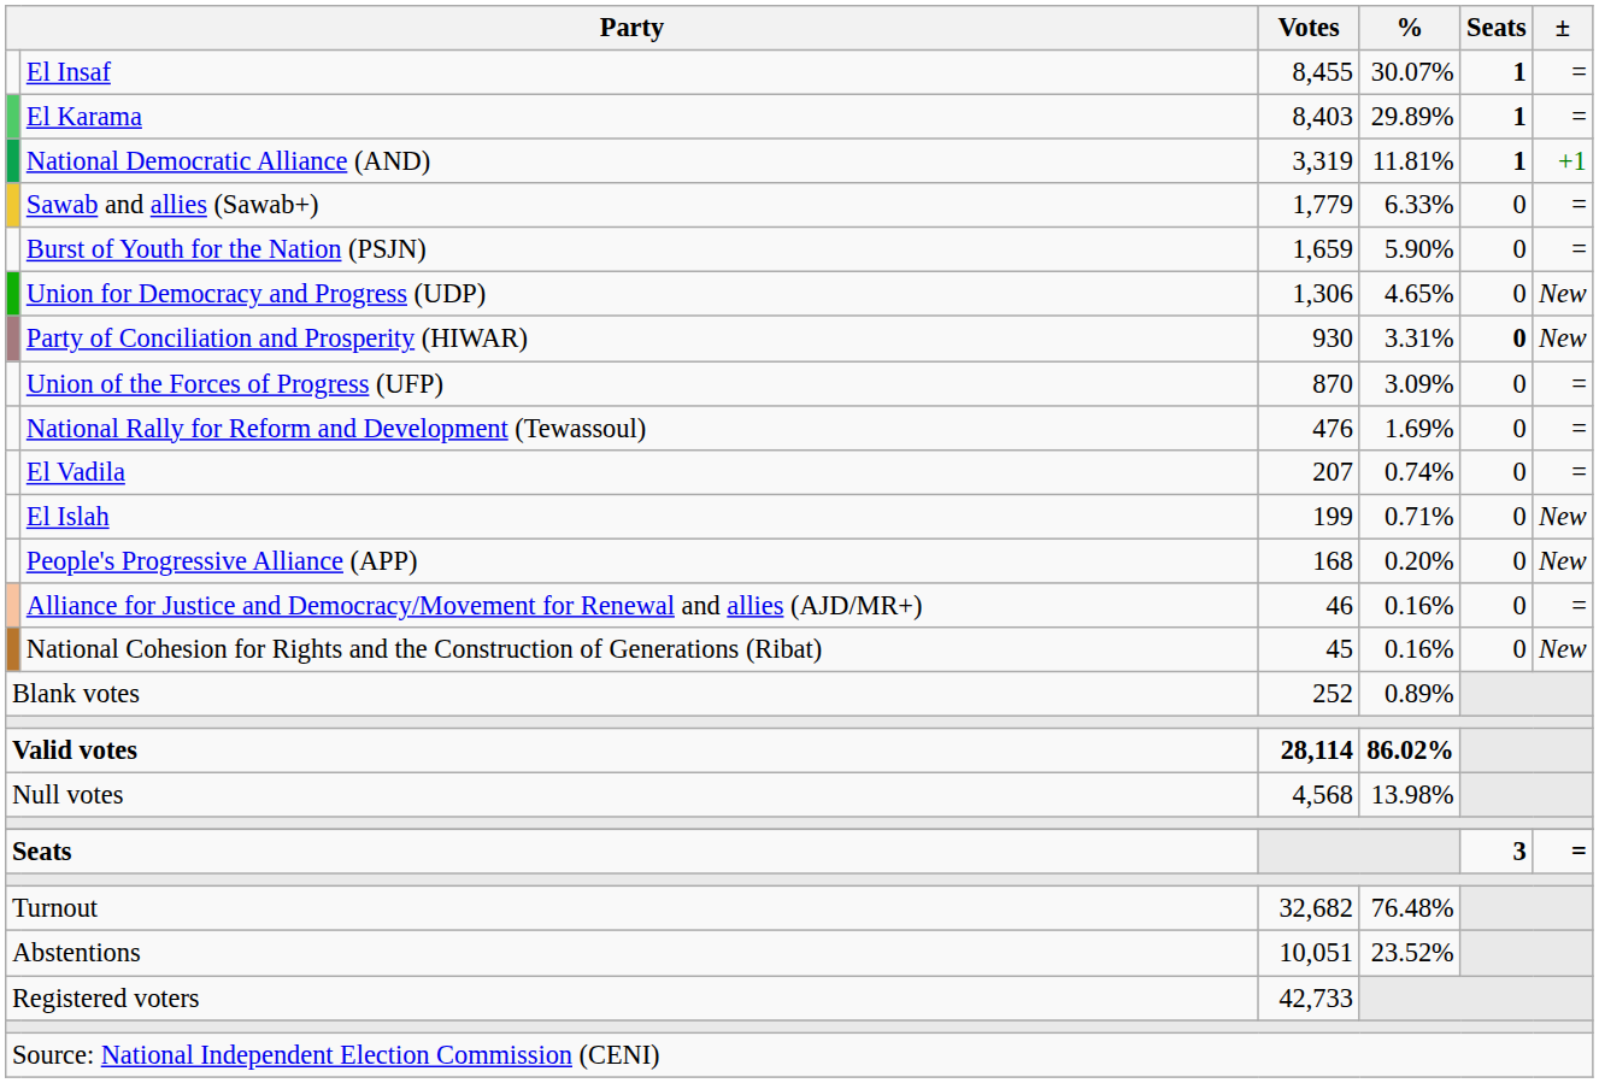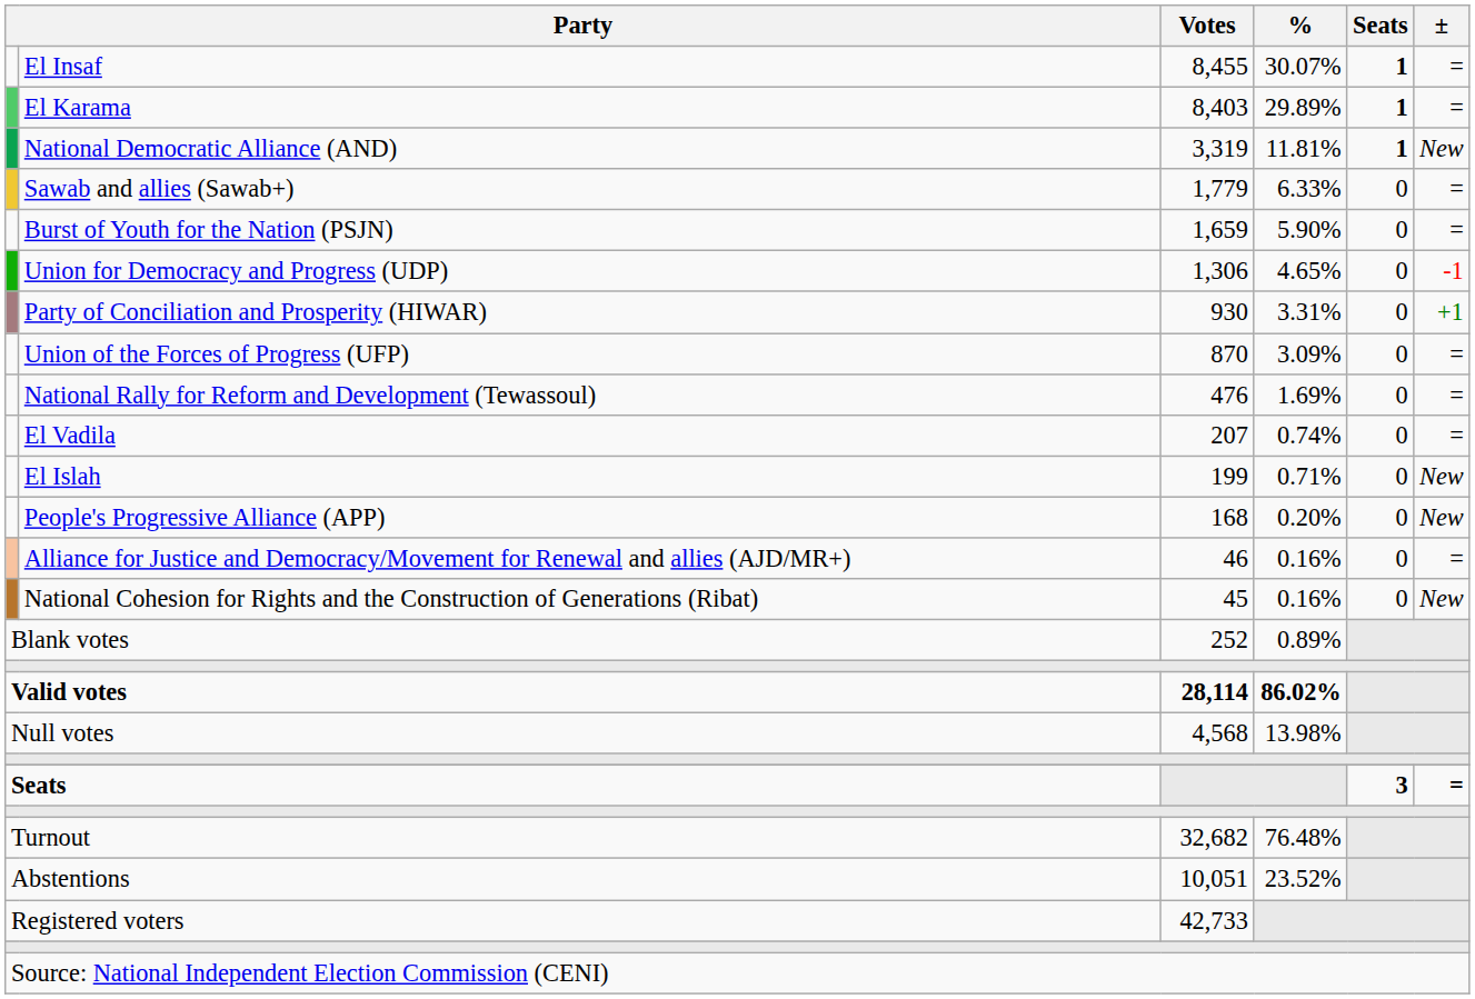National Democratic Alliance (AND) | ±: +1 -> New
Union for Democracy and Progress (UDP) | ±: New -> -1
Party of Conciliation and Prosperity (HIWAR) | Seats: bold -> normal
Party of Conciliation and Prosperity (HIWAR) | ±: New -> +1
